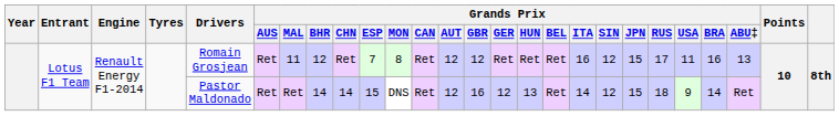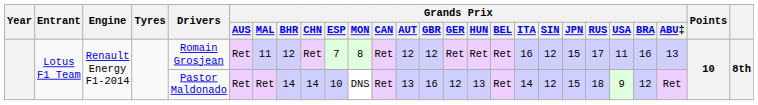row 4 | Grands Prix / ESP: 15 -> 10
row 4 | Grands Prix / AUT: 12 -> 13
row 4 | Grands Prix / BRA: 14 -> 12
